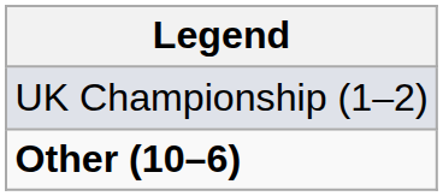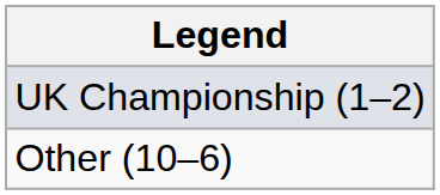row 3 | column 1: bold -> normal
